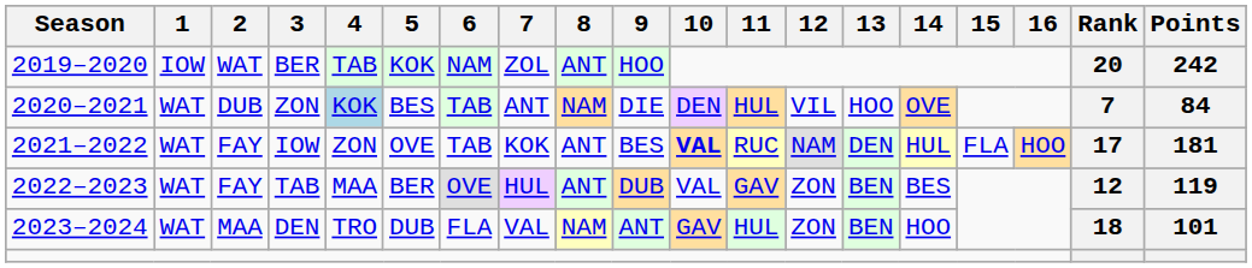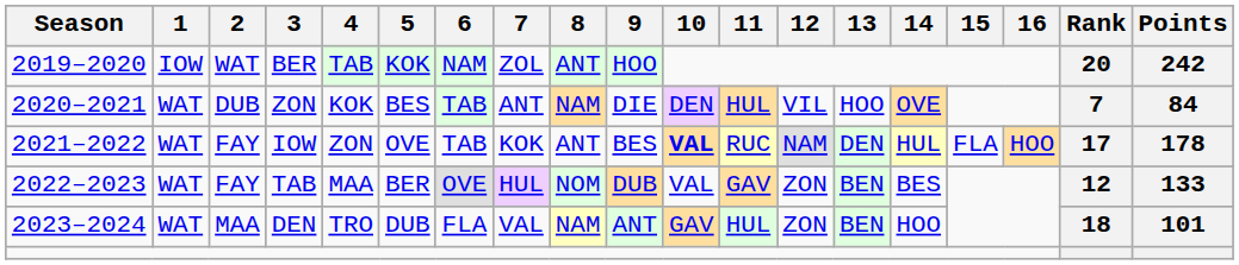row 3 | 4: lightblue background -> no background
row 4 | Points: 181 -> 178
row 5 | 8: ANT -> NOM
row 5 | Points: 119 -> 133
